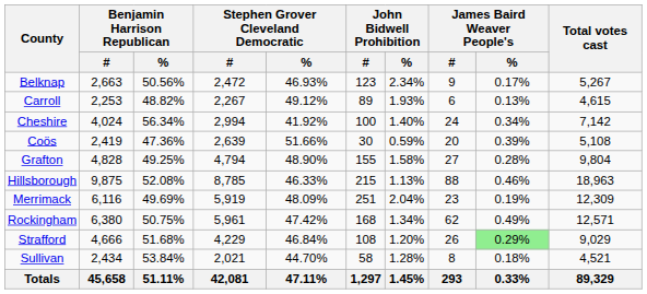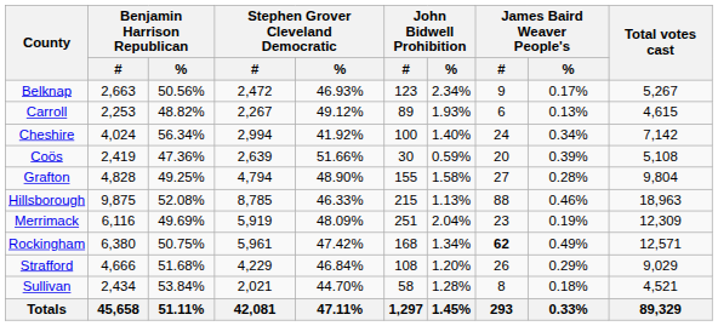Rockingham | James Baird Weaver People's / #: normal -> bold
Strafford | James Baird Weaver People's / %: lightgreen background -> no background
